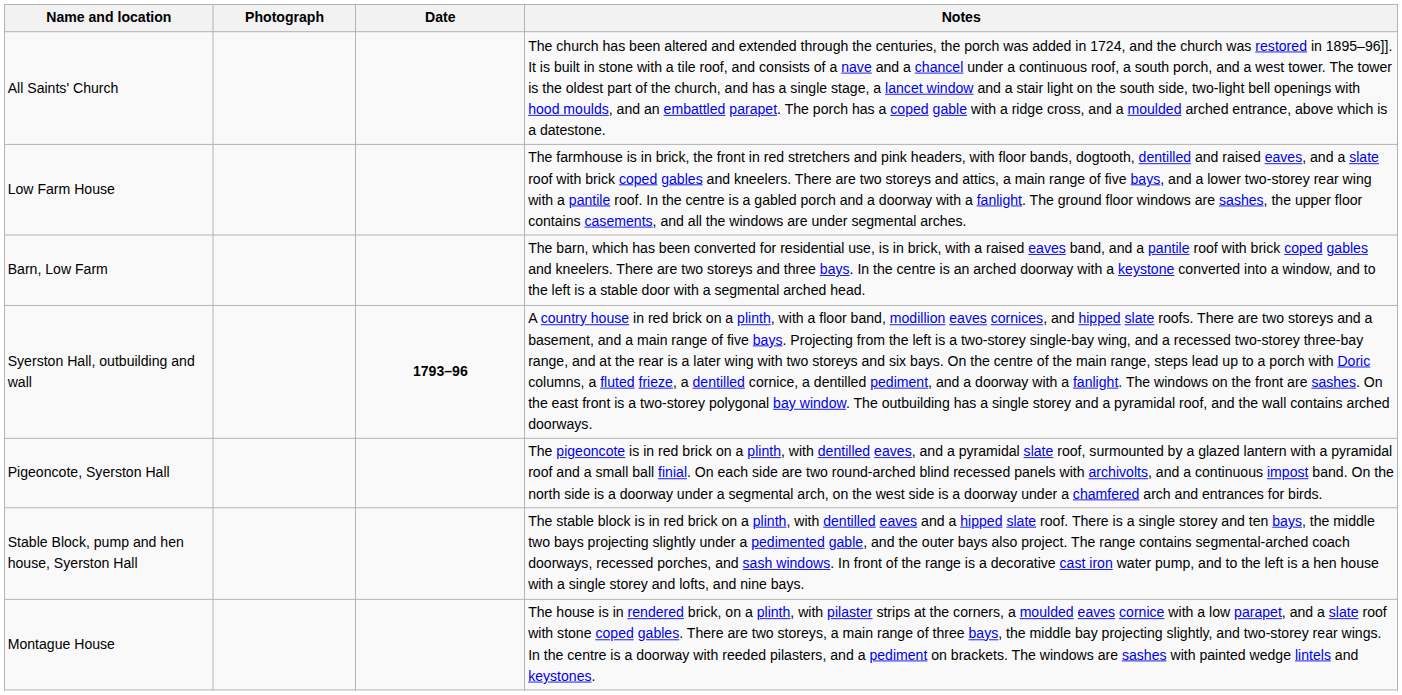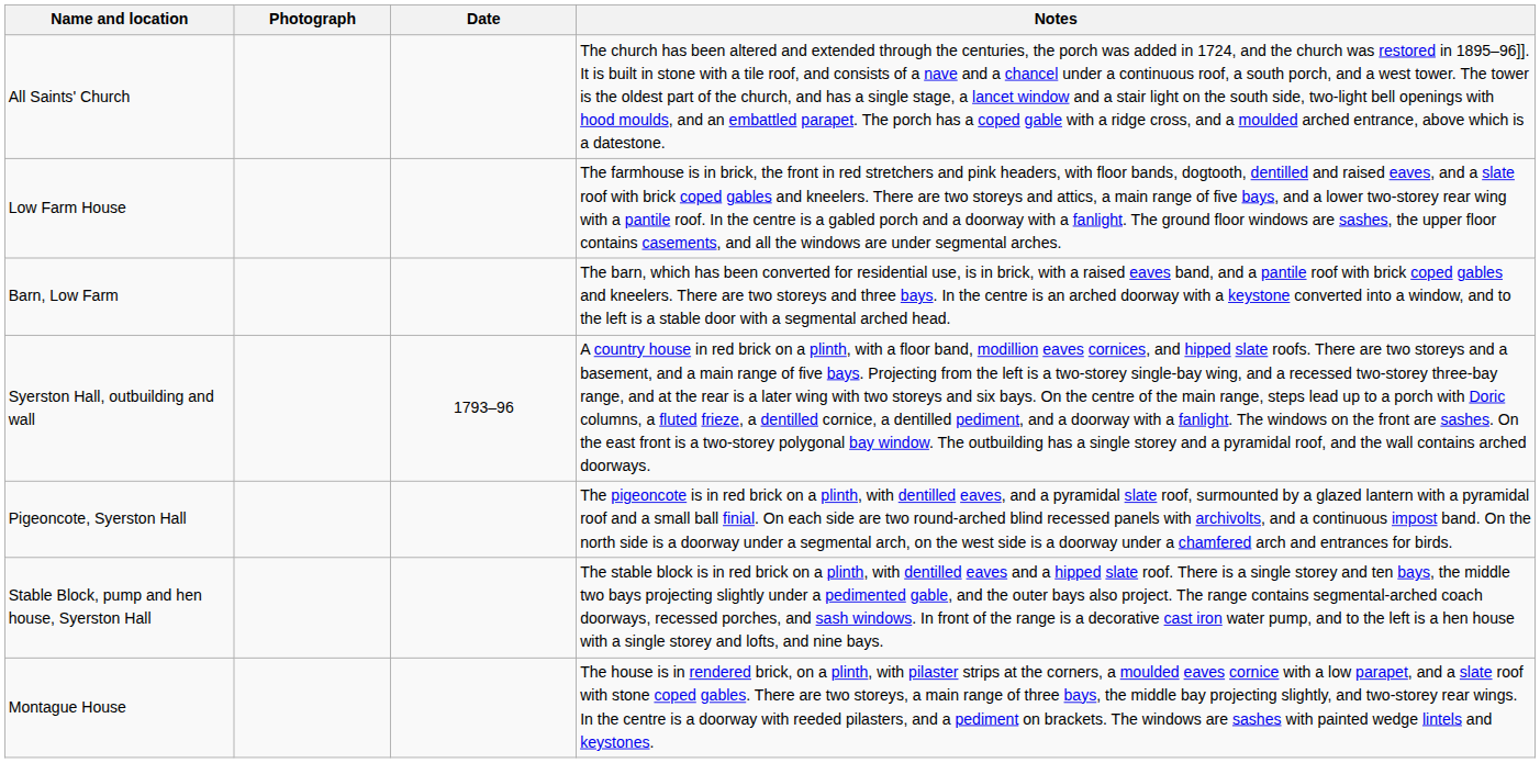Syerston Hall, outbuilding and wall | Date: bold -> normal
